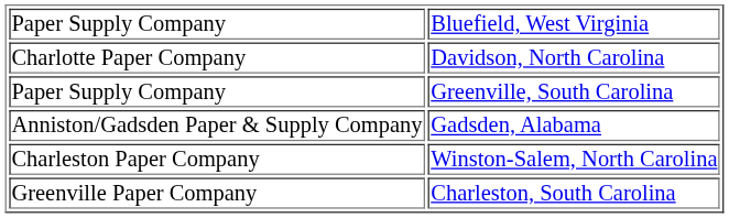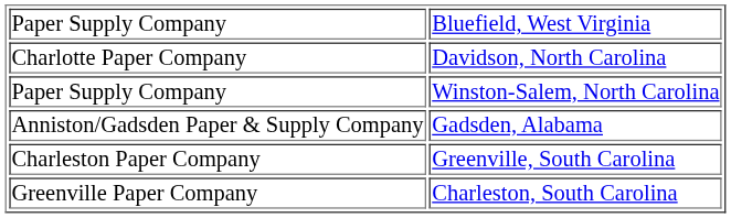row 3 | column 2: Greenville, South Carolina -> Winston-Salem, North Carolina
row 5 | column 2: Winston-Salem, North Carolina -> Greenville, South Carolina
